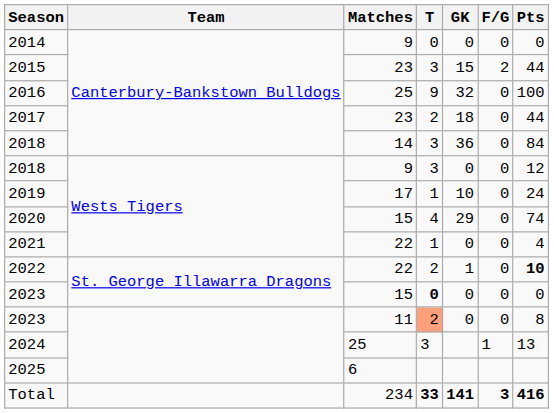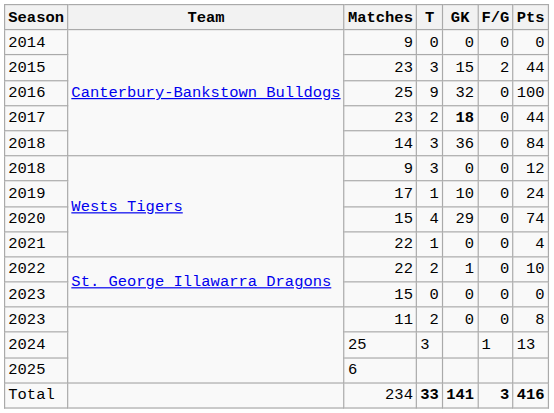2017 | GK: normal -> bold
2022 | Pts: bold -> normal
2023 / 15 | T: bold -> normal
2023 / 11 | T: lightsalmon background -> no background
